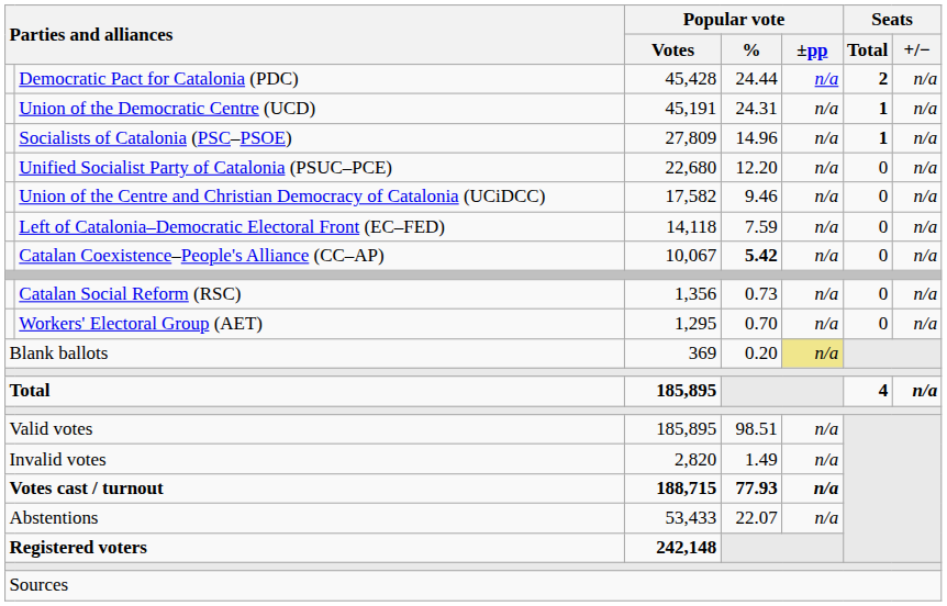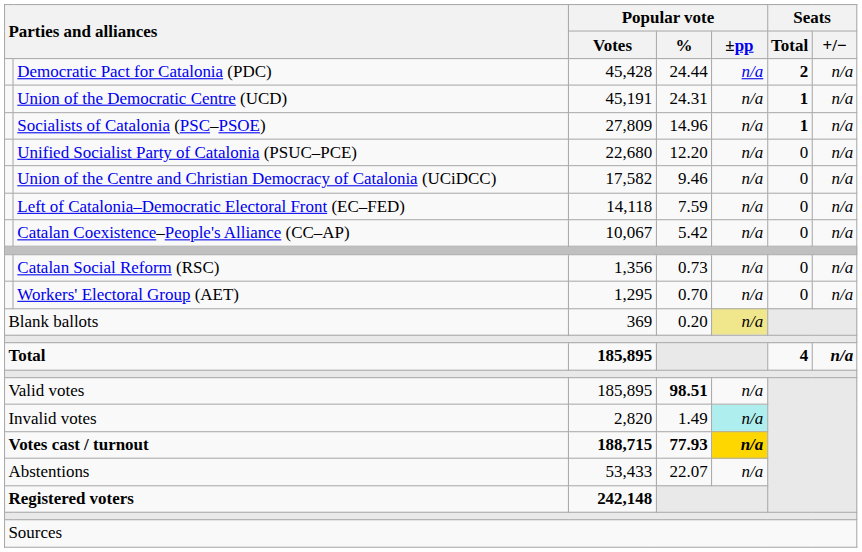Catalan Coexistence–People's Alliance (CC–AP) | Popular vote / %: bold -> normal
Valid votes | Popular vote / %: normal -> bold
Invalid votes | Popular vote / ±pp: no background -> paleturquoise background
Votes cast / turnout | Popular vote / ±pp: no background -> gold background
